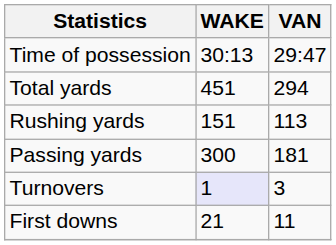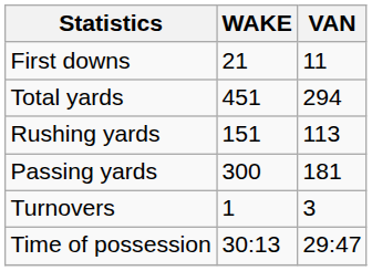rows swapped: First downs <-> Time of possession
Turnovers | WAKE: lavender background -> no background
